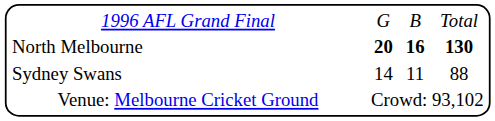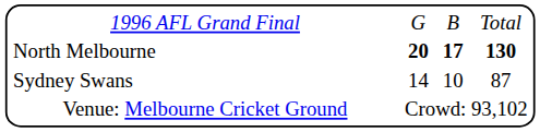North Melbourne | column 3: 16 -> 17
Sydney Swans | column 3: 11 -> 10
Sydney Swans | column 4: 88 -> 87
